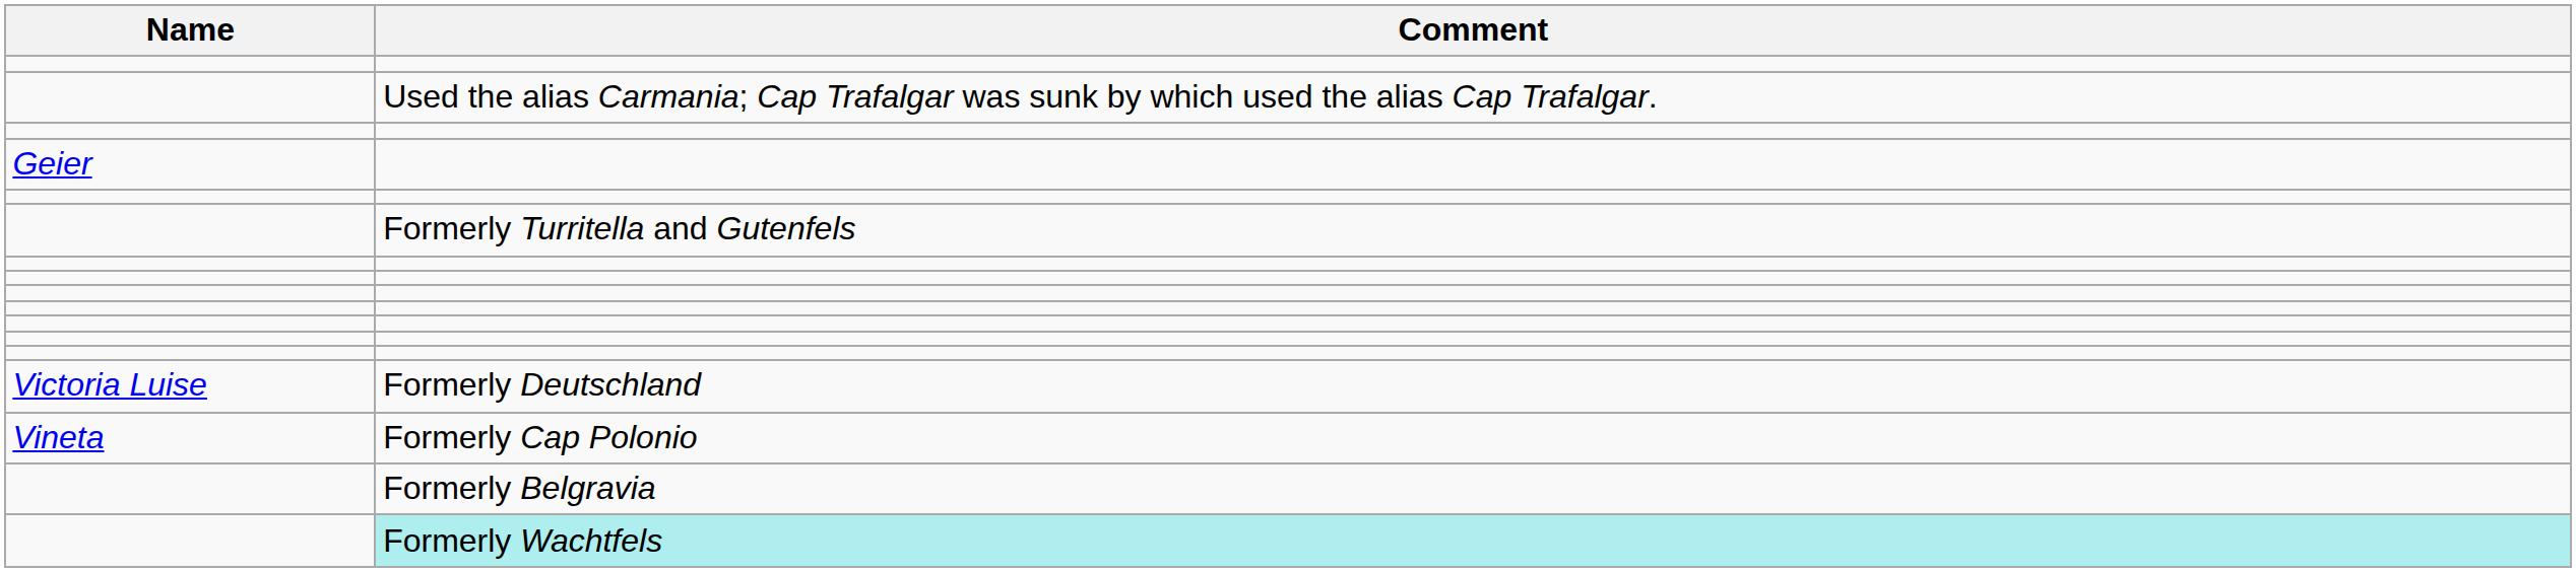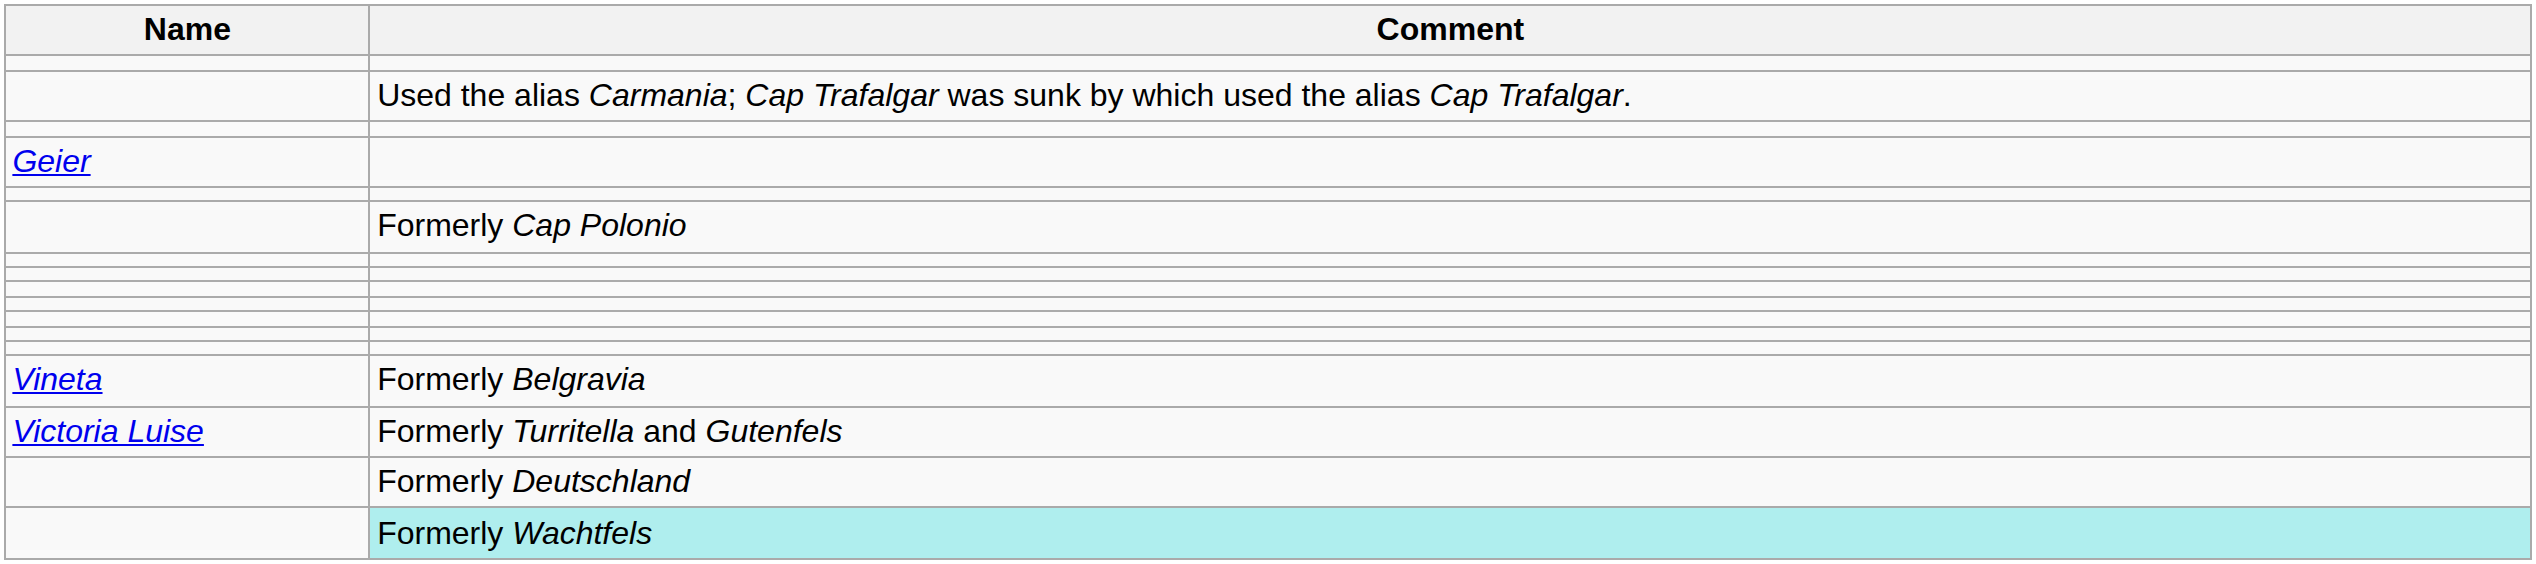row 7 | Comment: Formerly Turritella and Gutenfels -> Formerly Cap Polonio
row 15 | Name: Victoria Luise -> Vineta
row 15 | Comment: Formerly Deutschland -> Formerly Belgravia
row 16 | Name: Vineta -> Victoria Luise
row 16 | Comment: Formerly Cap Polonio -> Formerly Turritella and Gutenfels
row 17 | Comment: Formerly Belgravia -> Formerly Deutschland
